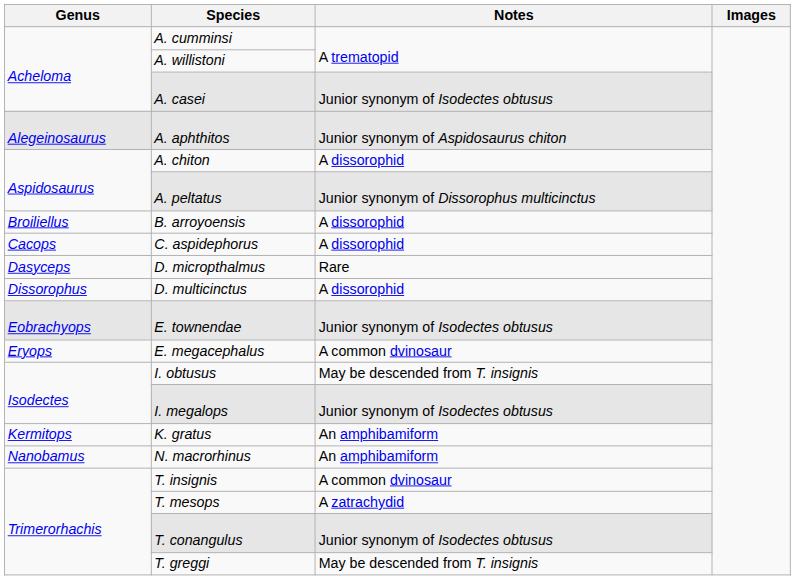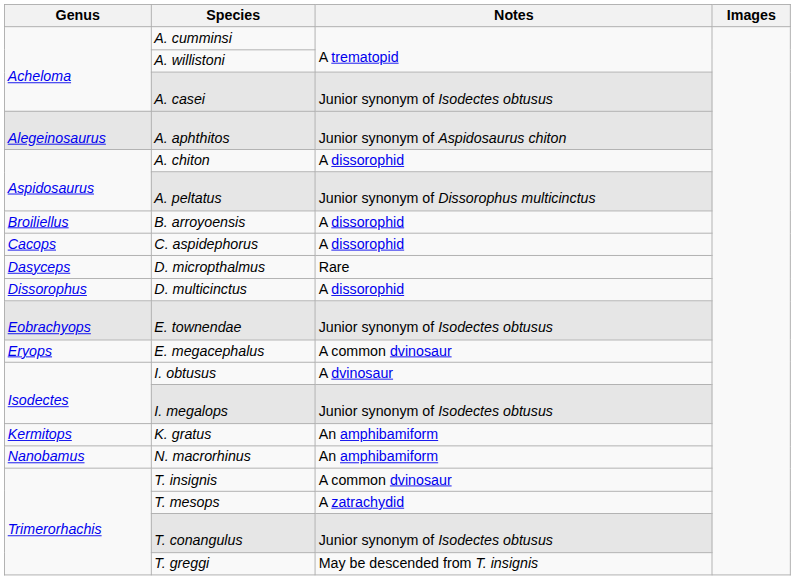I. obtusus | Notes: May be descended from T. insignis -> A dvinosaur
